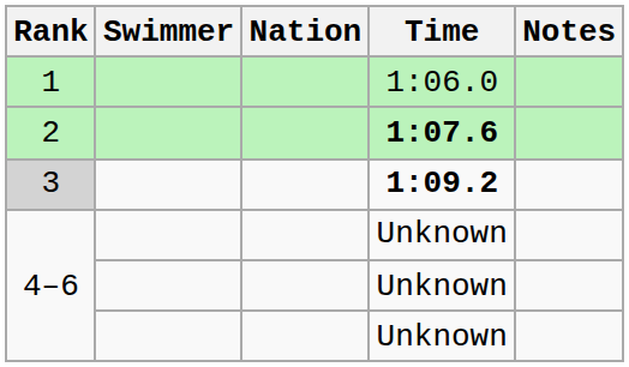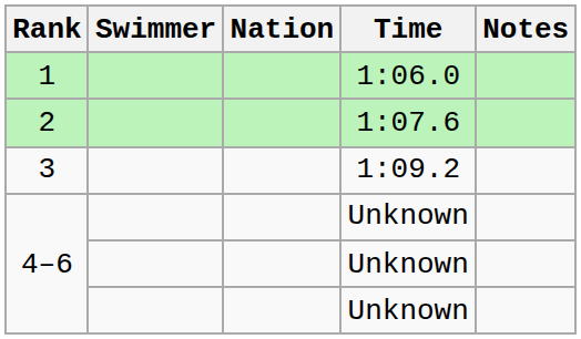2 | Time: bold -> normal
3 | Rank: lightgrey background -> no background
3 | Time: bold -> normal
